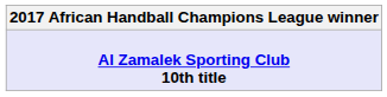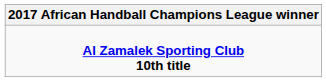row 2 | column 1: lavender background -> no background
